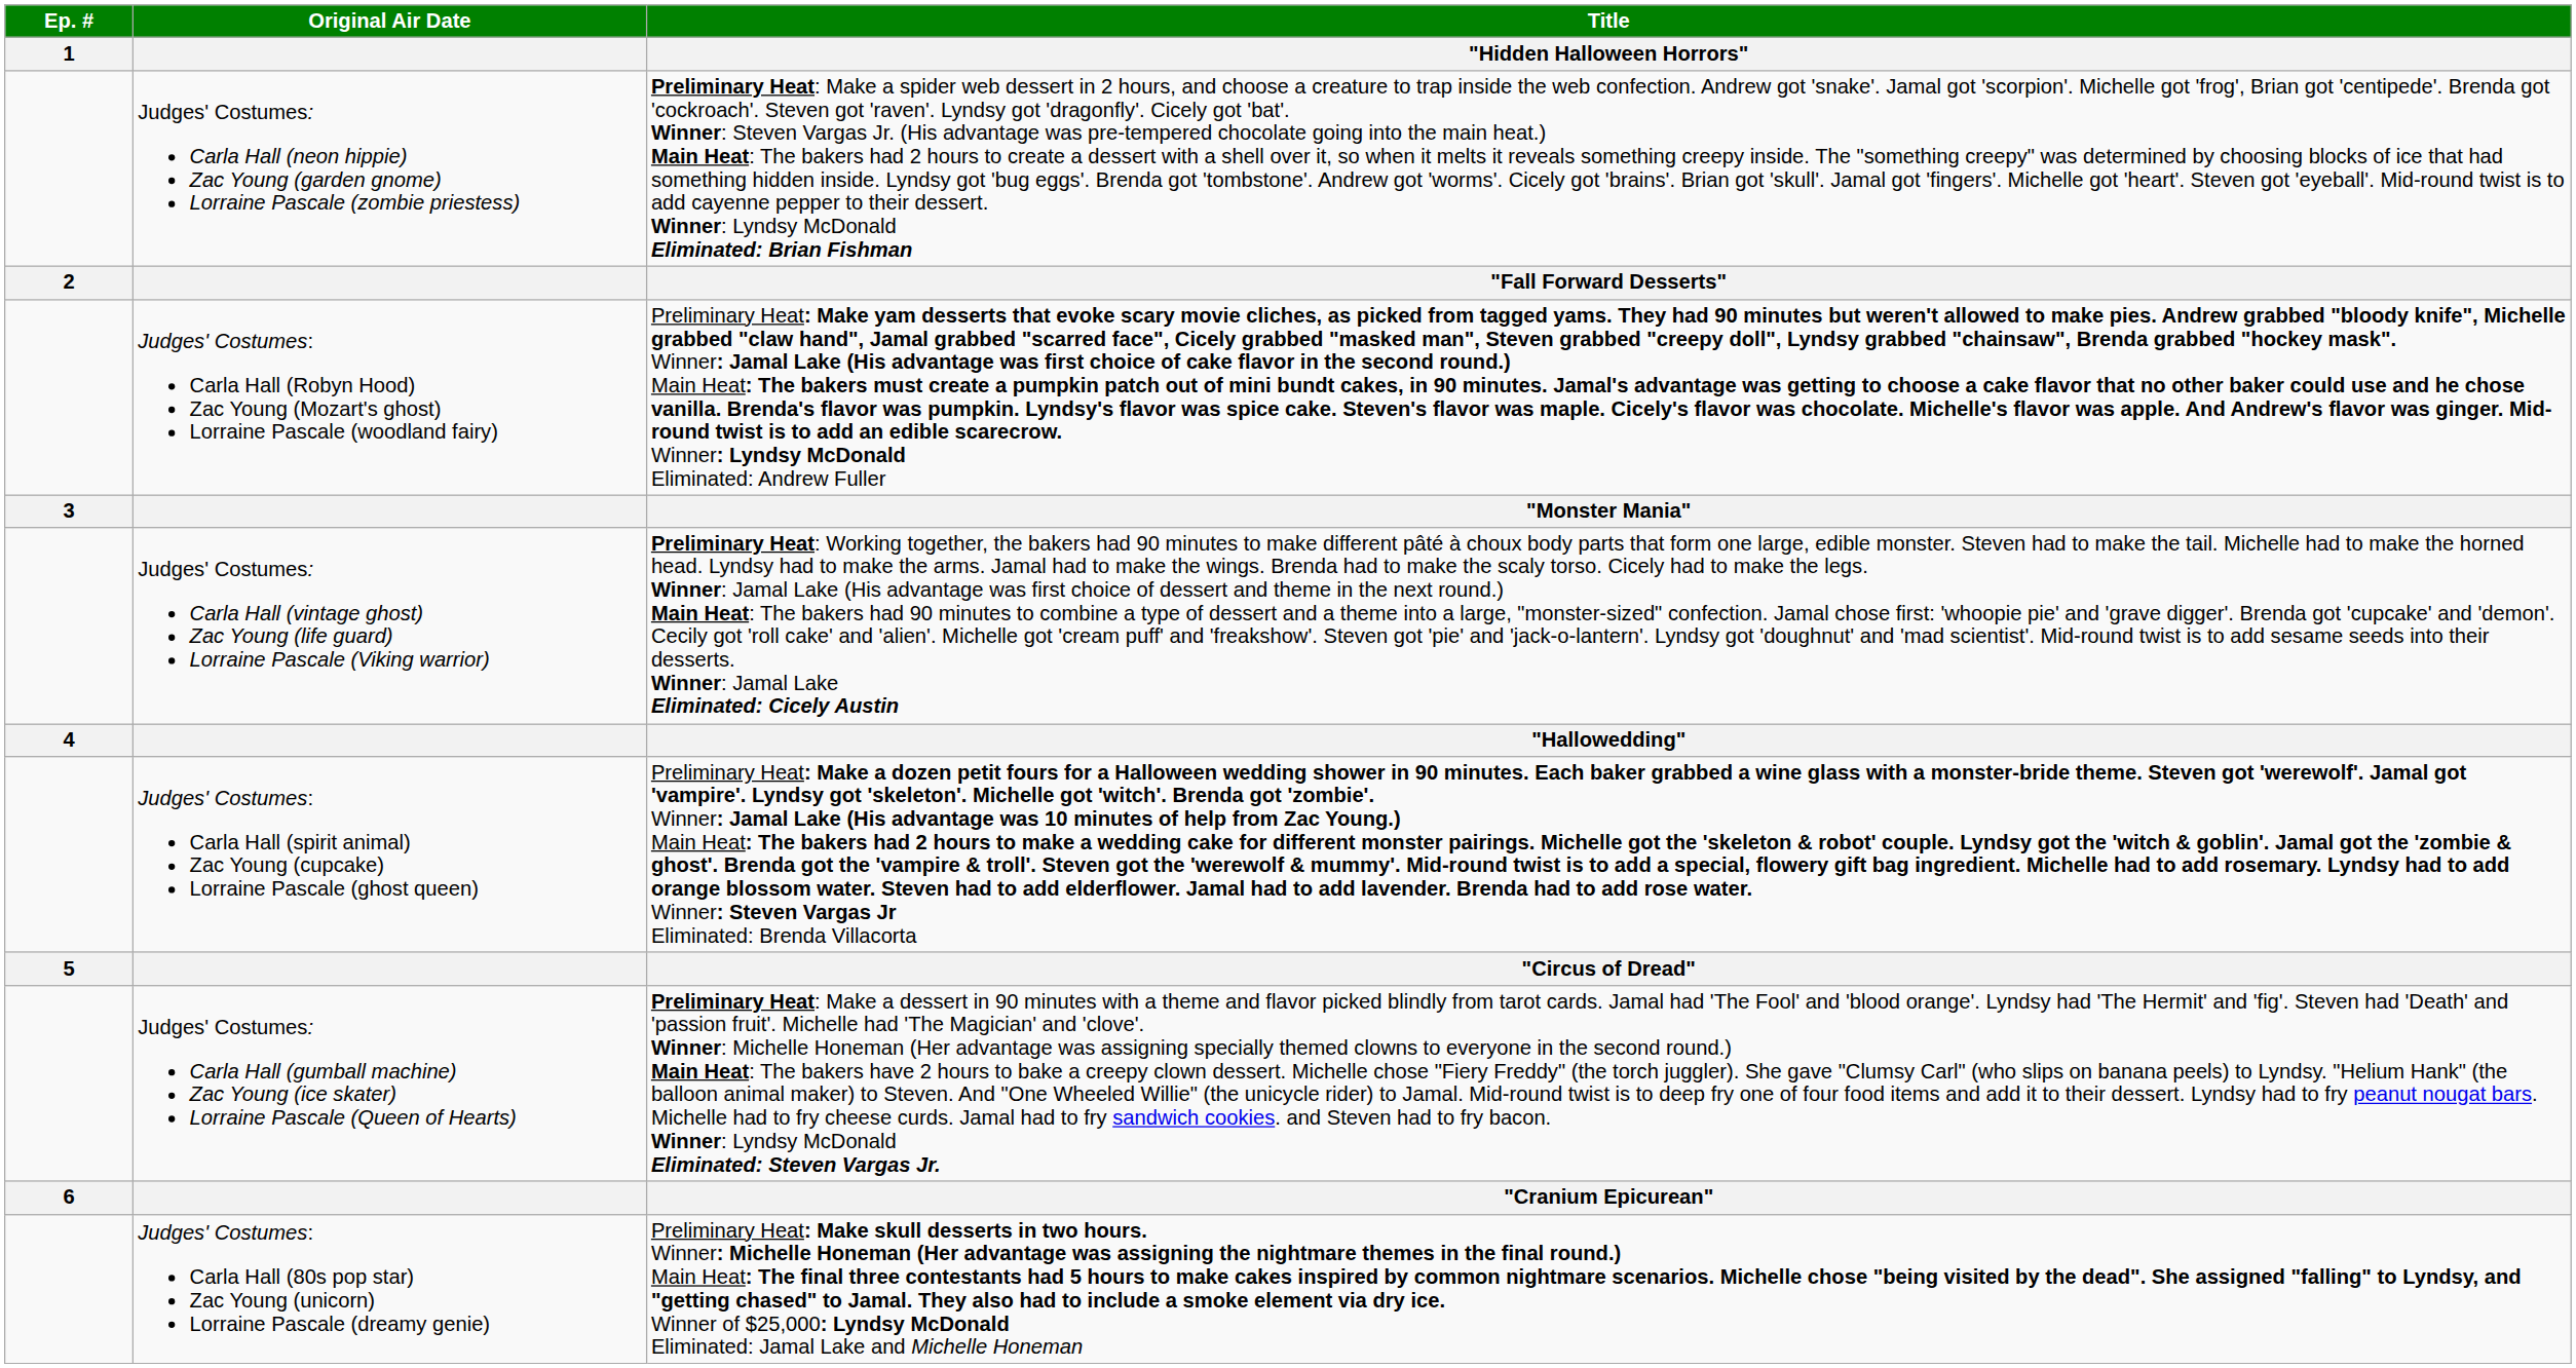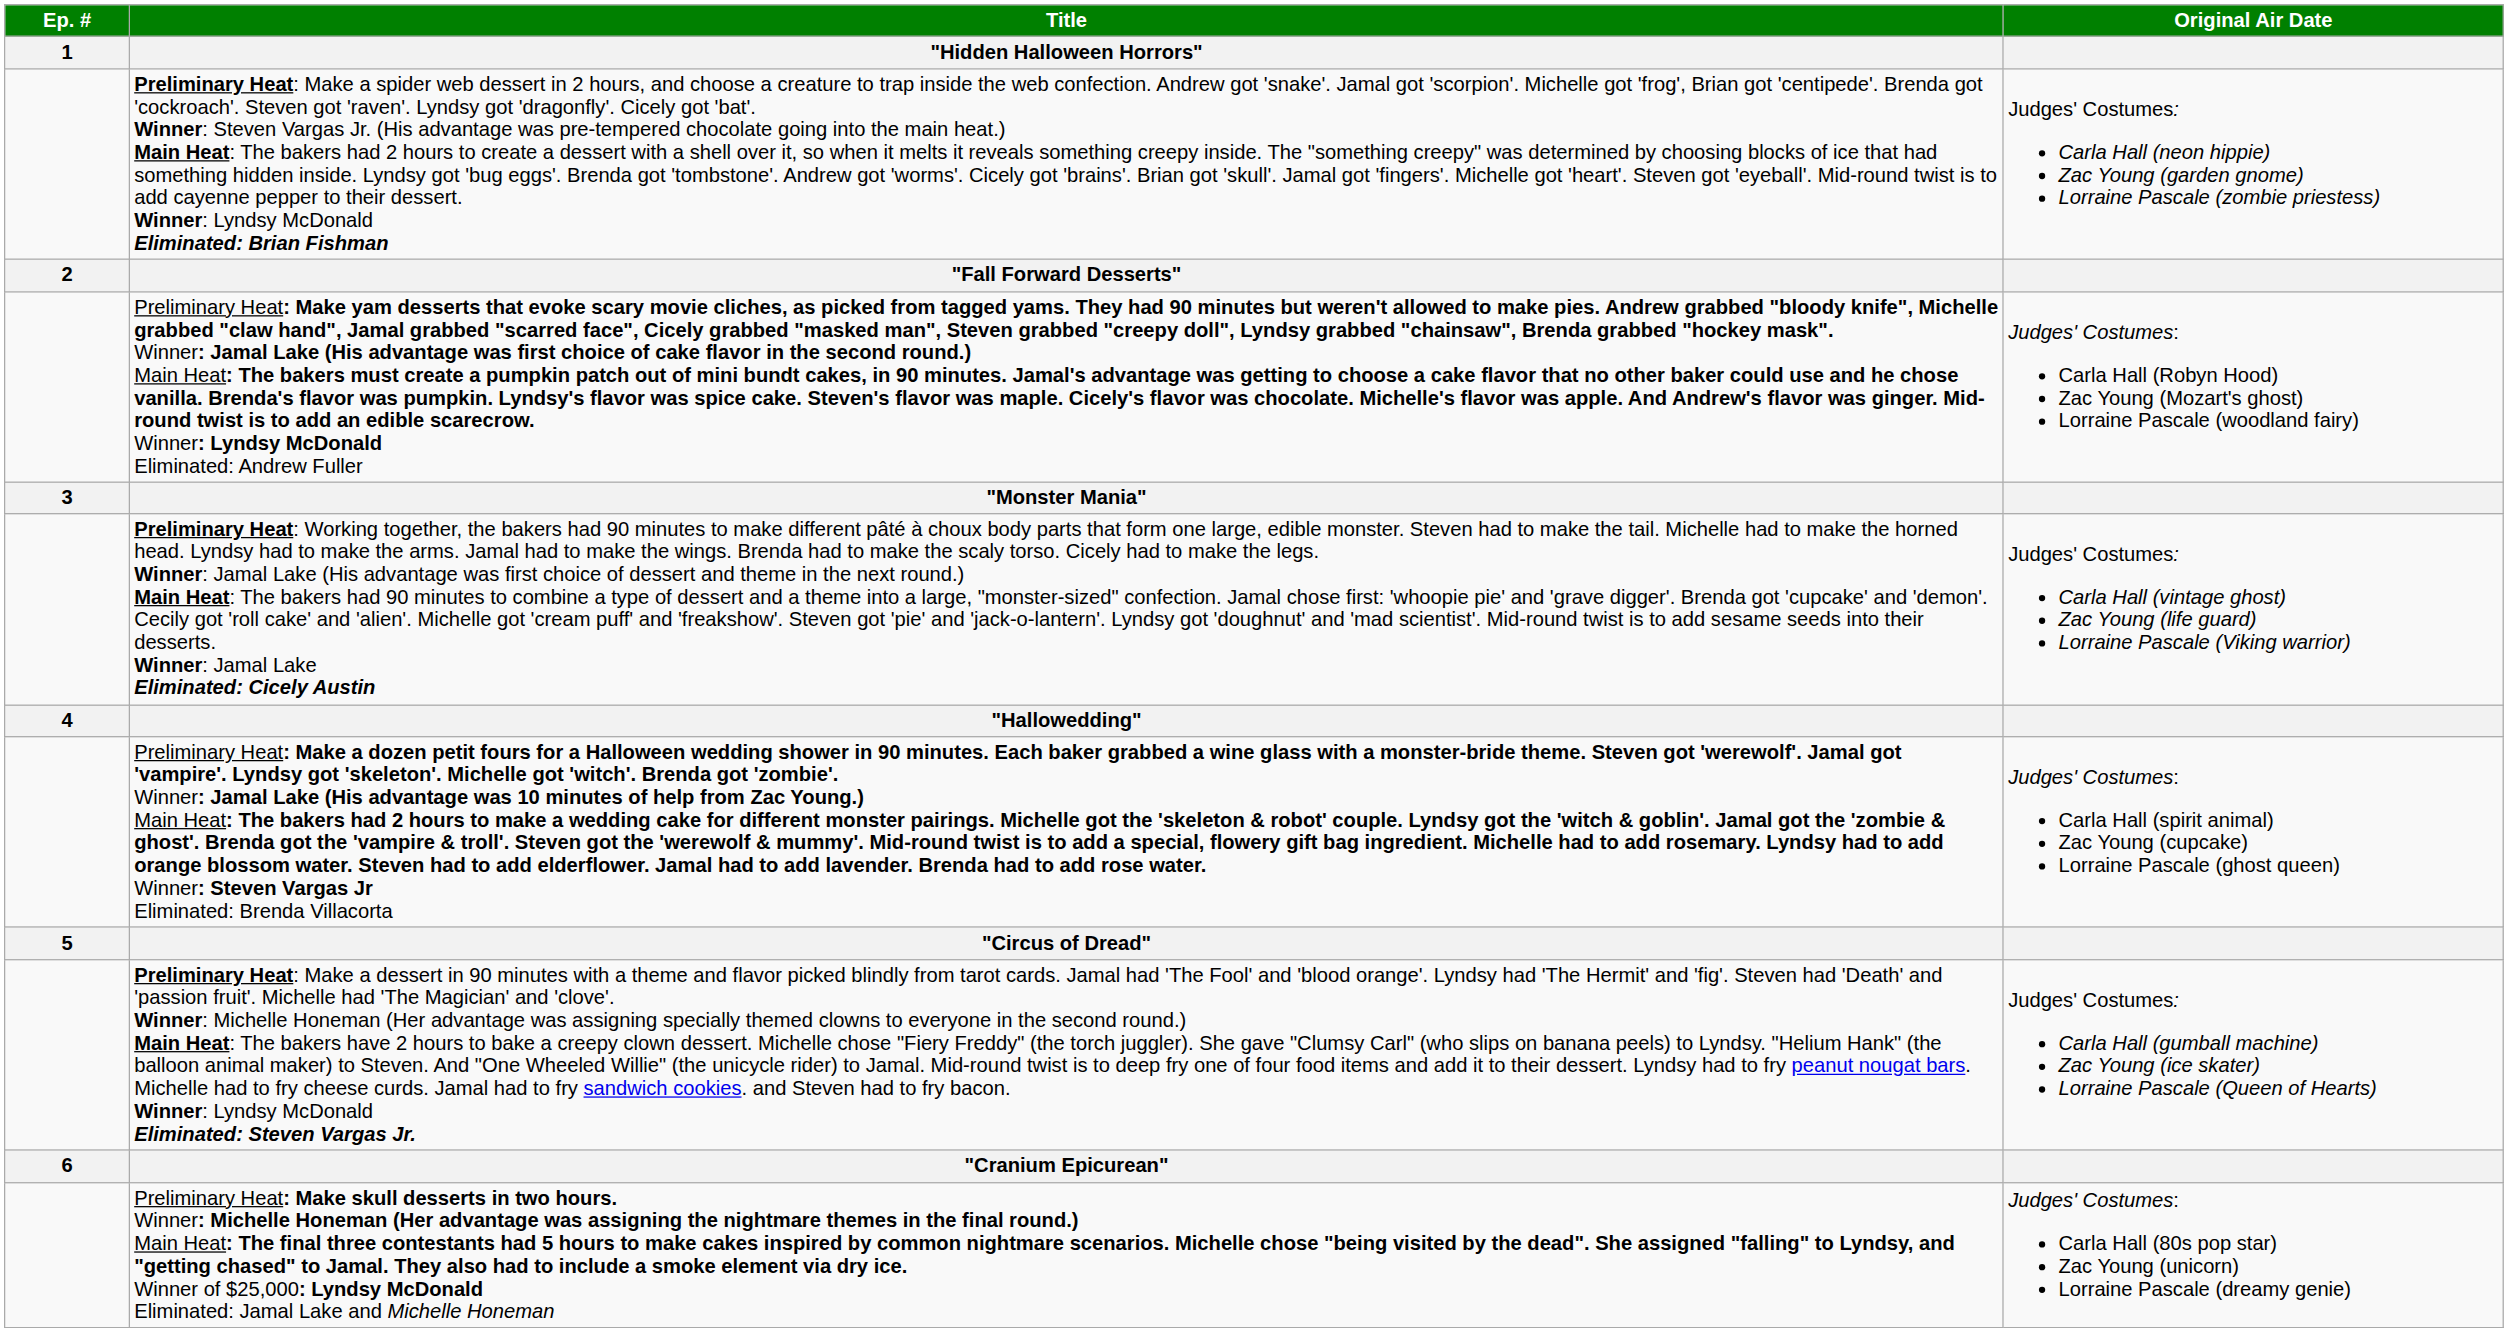columns swapped: Title / "Hidden Halloween Horrors" <-> Original Air Date
